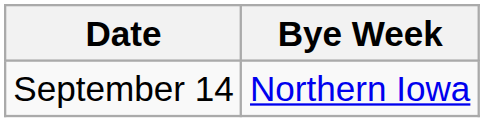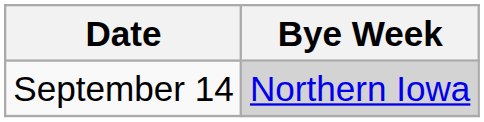September 14 | Bye Week: no background -> lightgrey background
